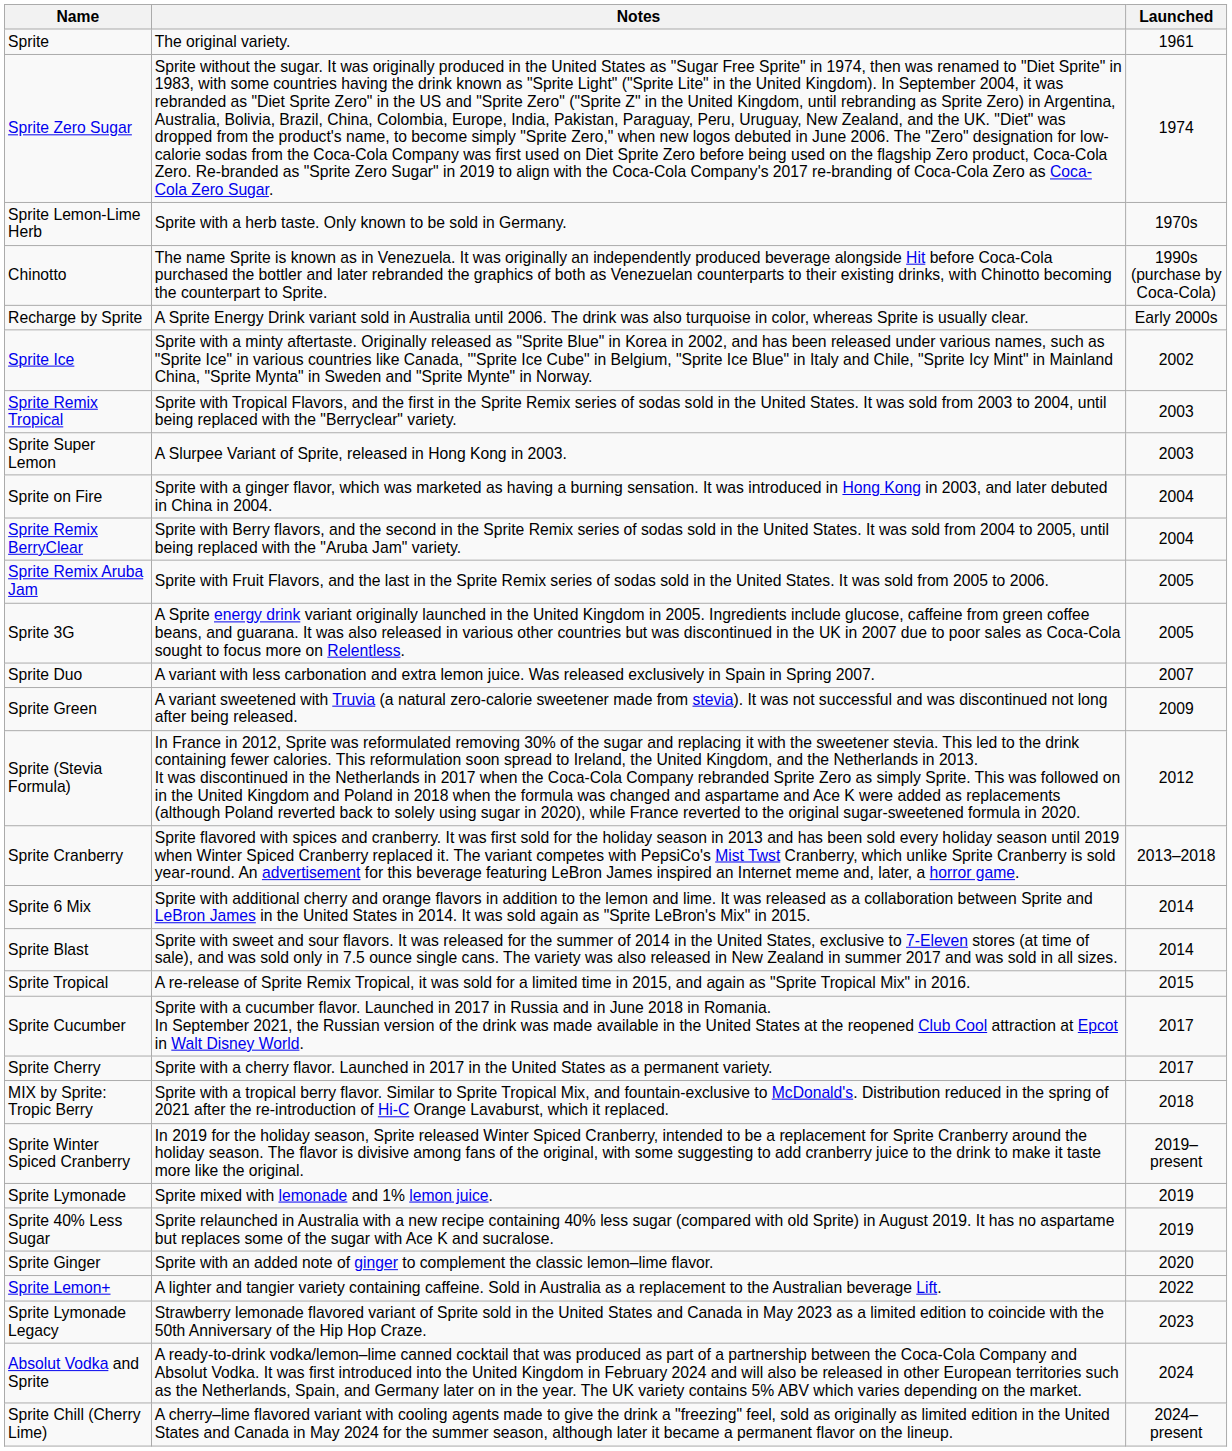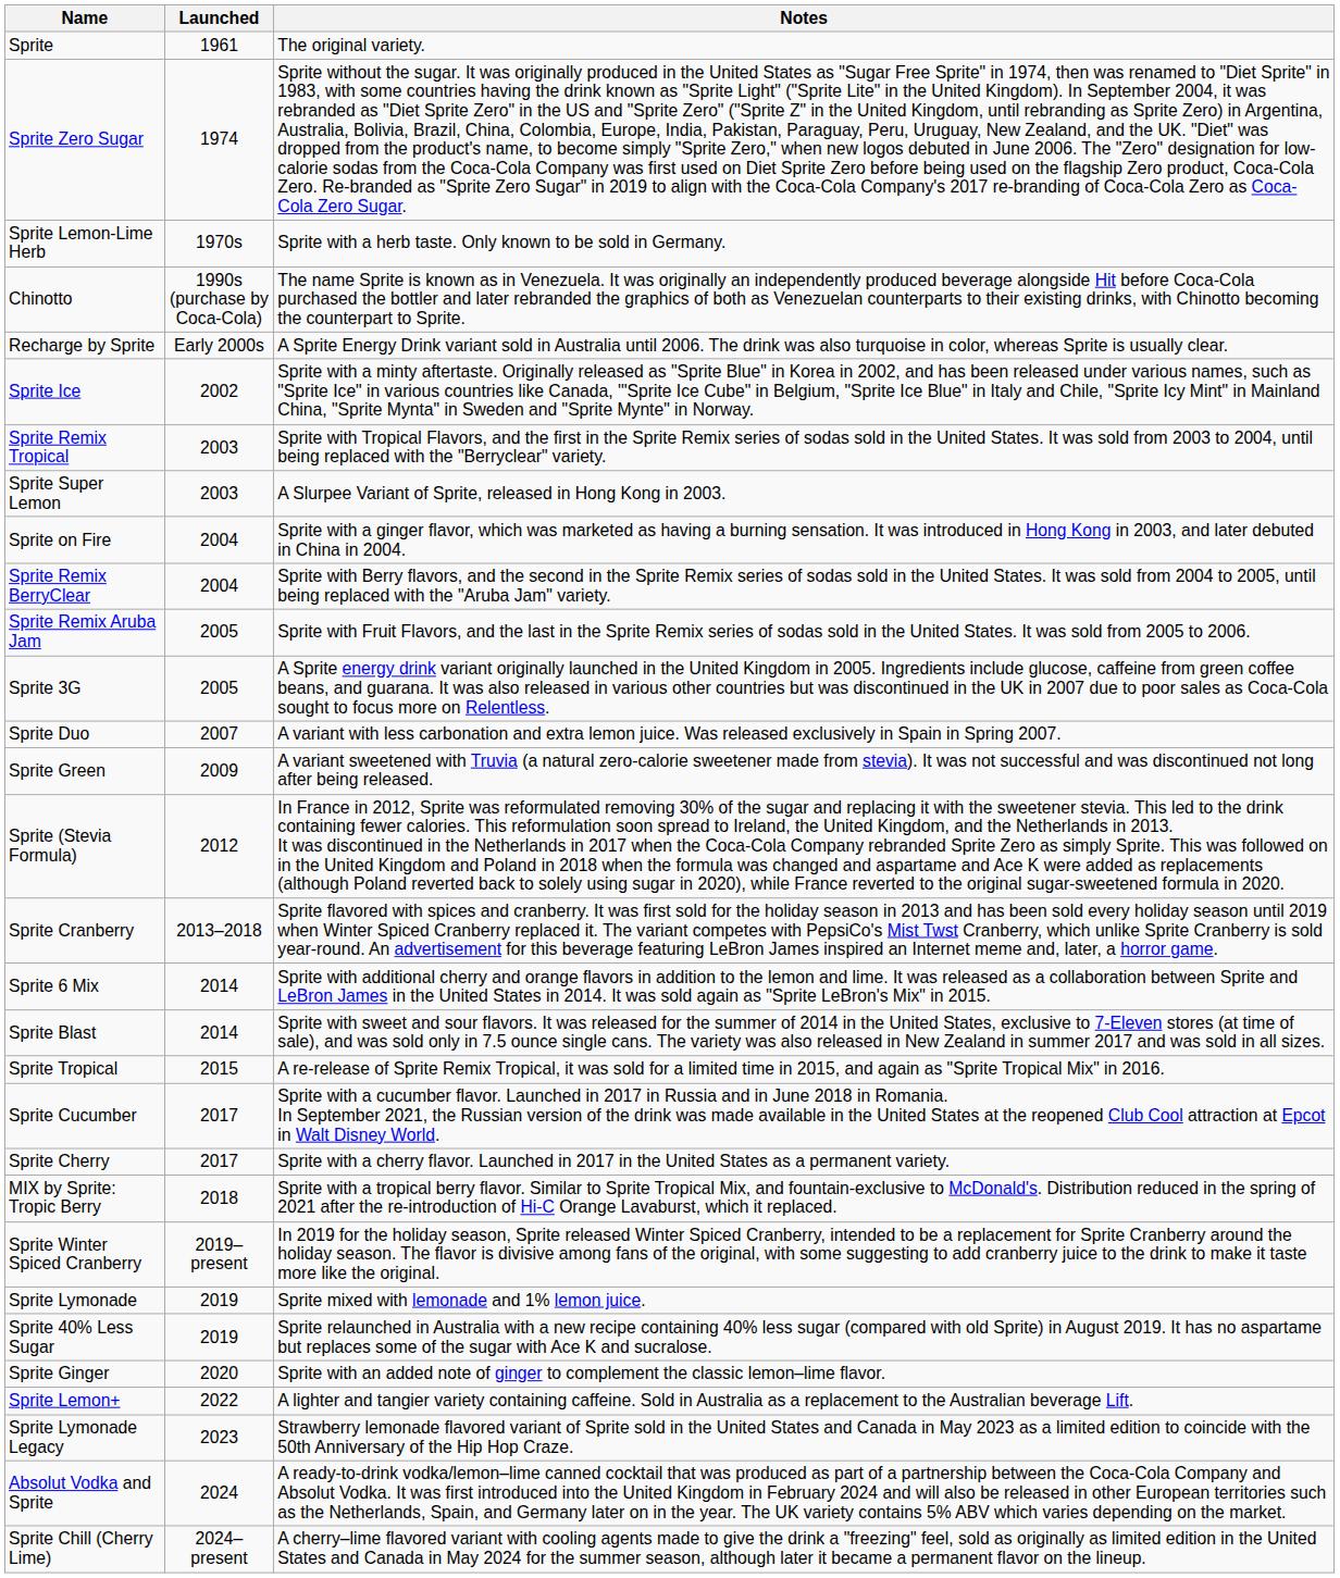columns swapped: Launched <-> Notes
